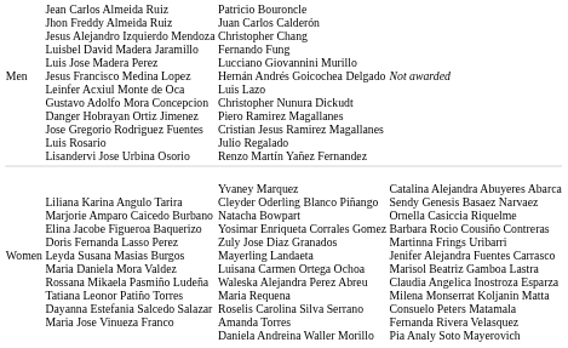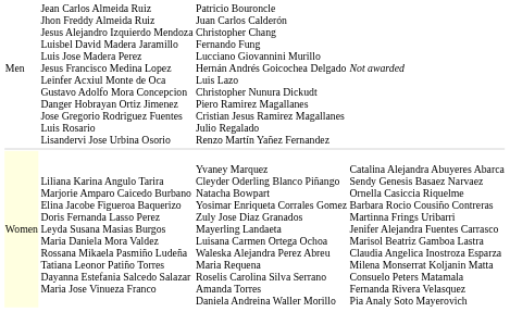Women | column 1: no background -> lightyellow background
